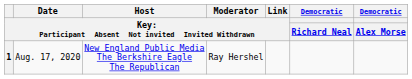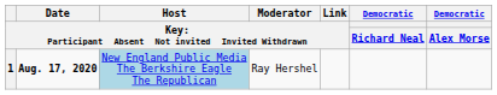1 | column 2: normal -> bold
1 | column 3: no background -> lightblue background
